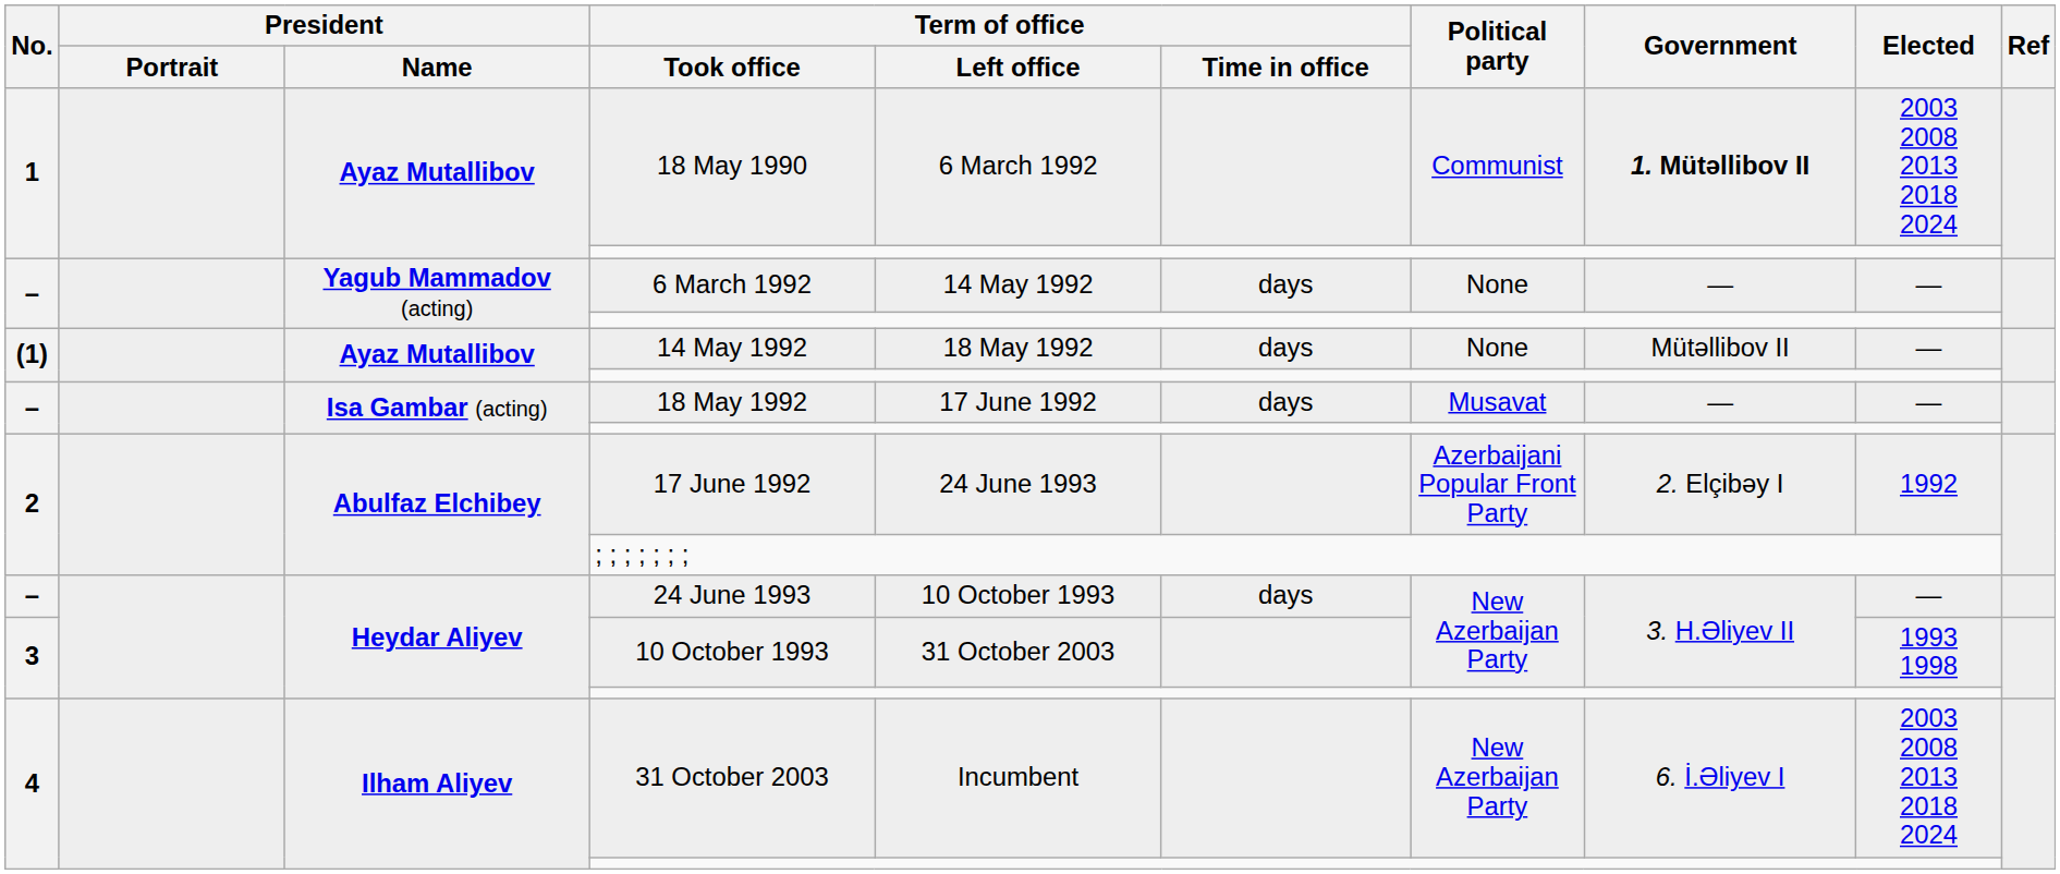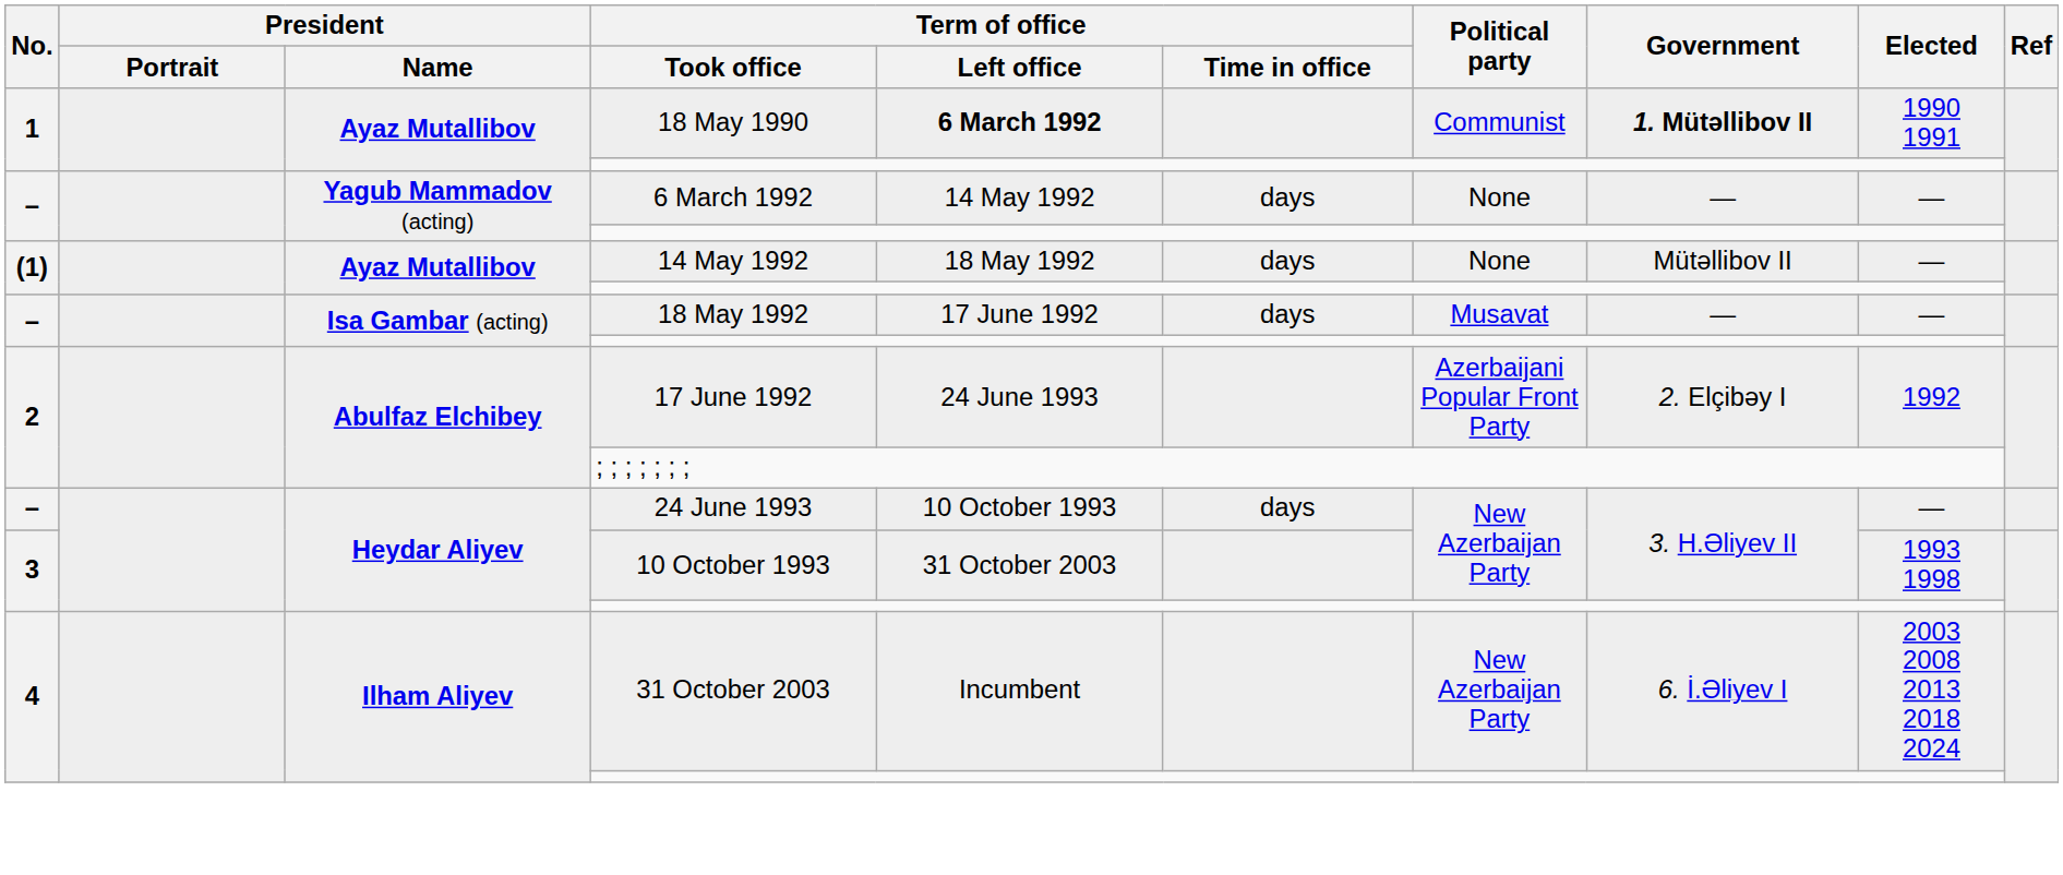18 May 1990 | Term of office / Left office: normal -> bold
18 May 1990 | Elected: 2003 2008 2013 2018 2024 -> 1990 1991
